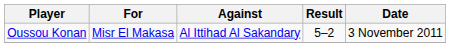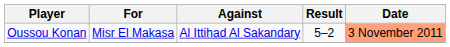Oussou Konan | Date: no background -> lightsalmon background
